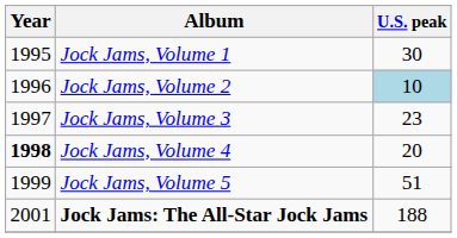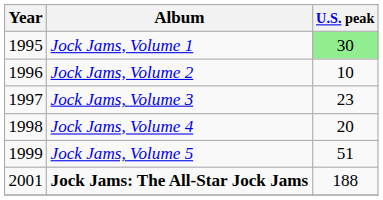Jock Jams, Volume 1 | U.S. peak: no background -> lightgreen background
Jock Jams, Volume 2 | U.S. peak: lightblue background -> no background
Jock Jams, Volume 4 | Year: bold -> normal
